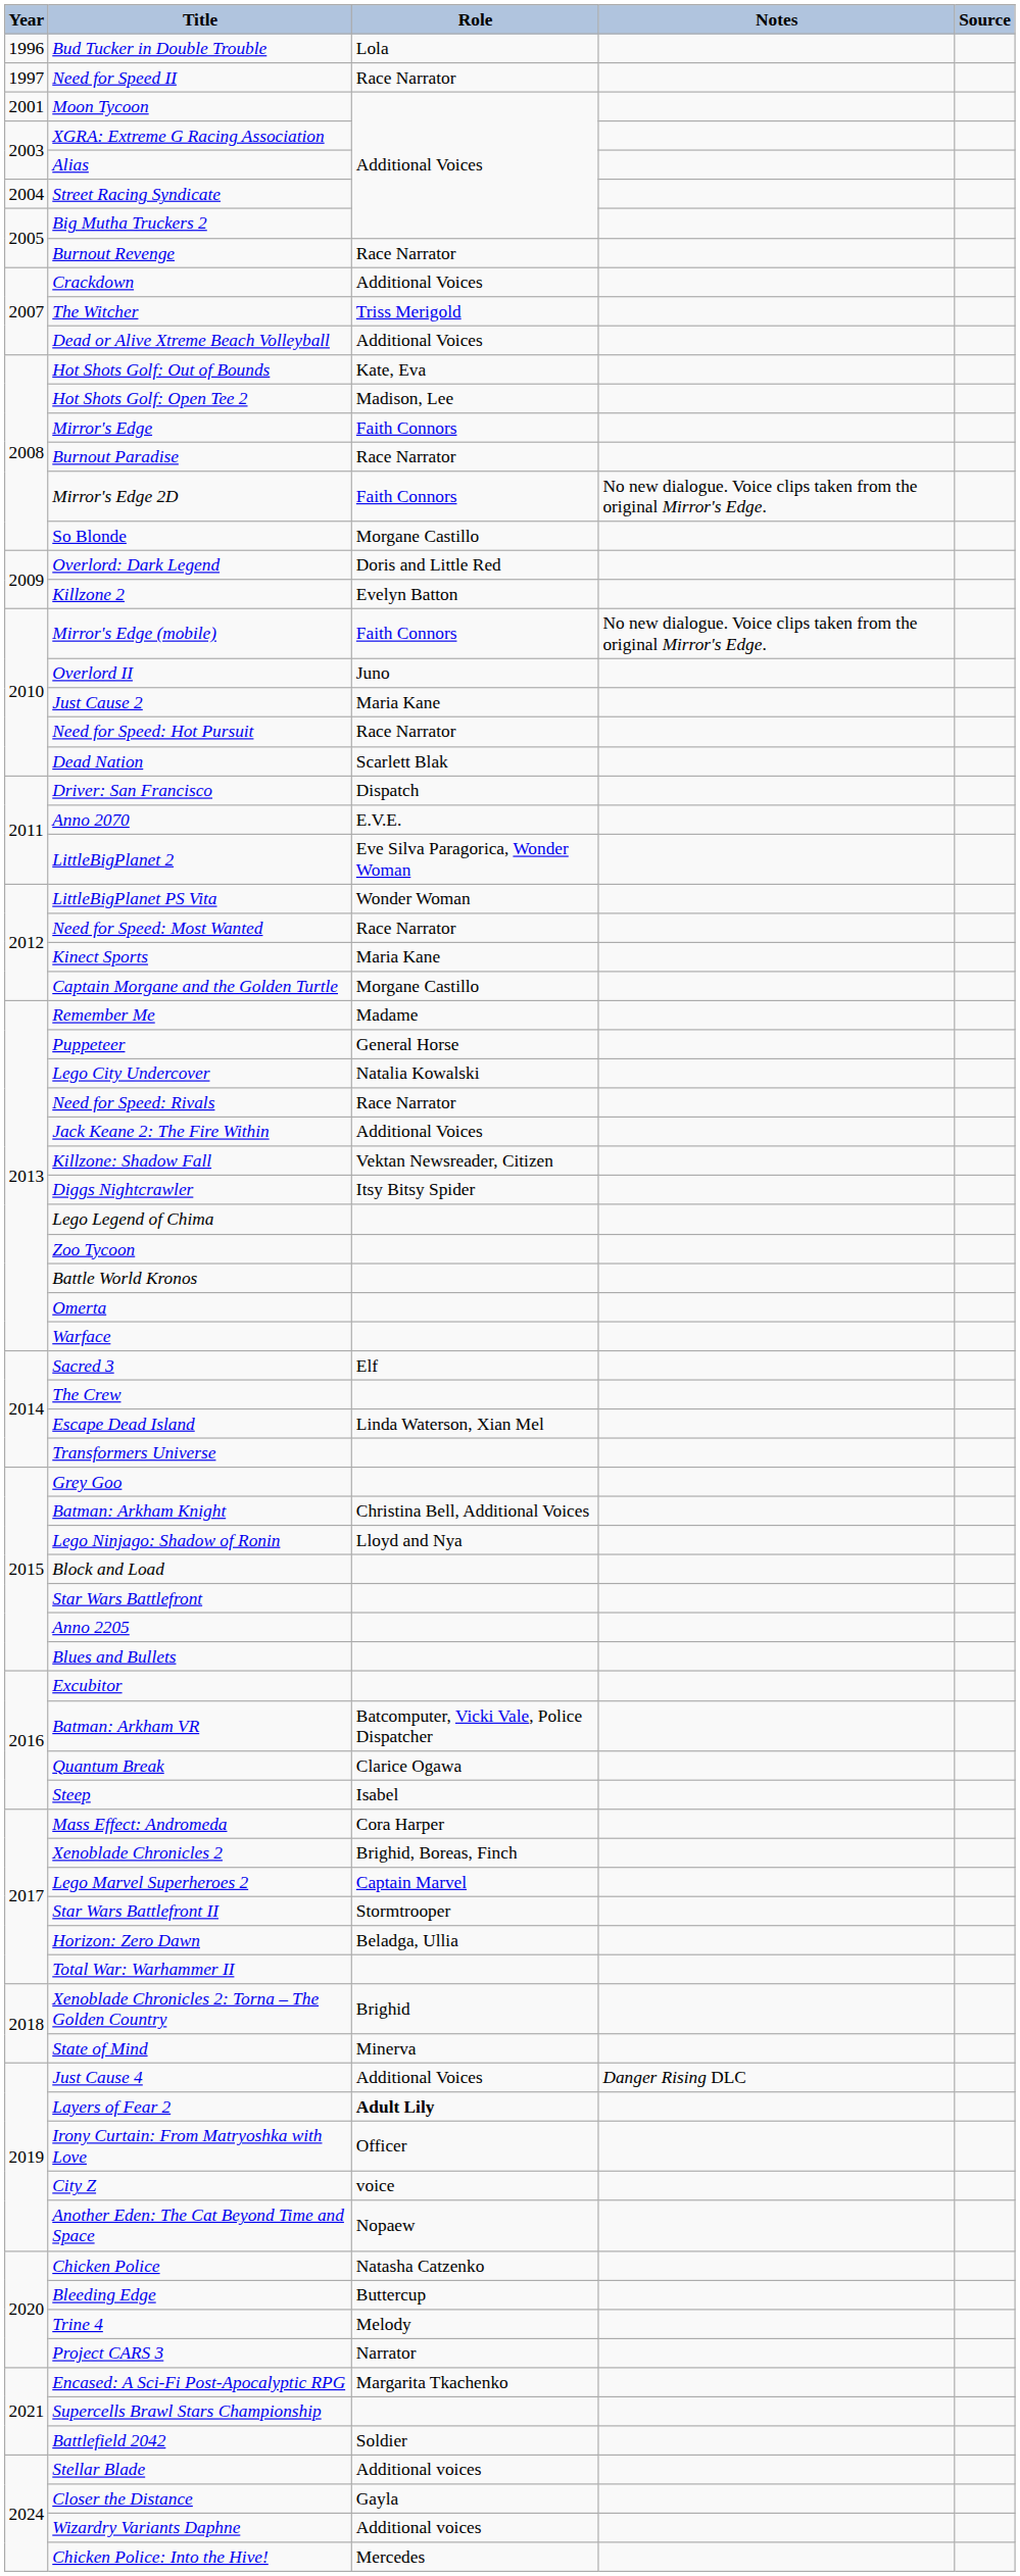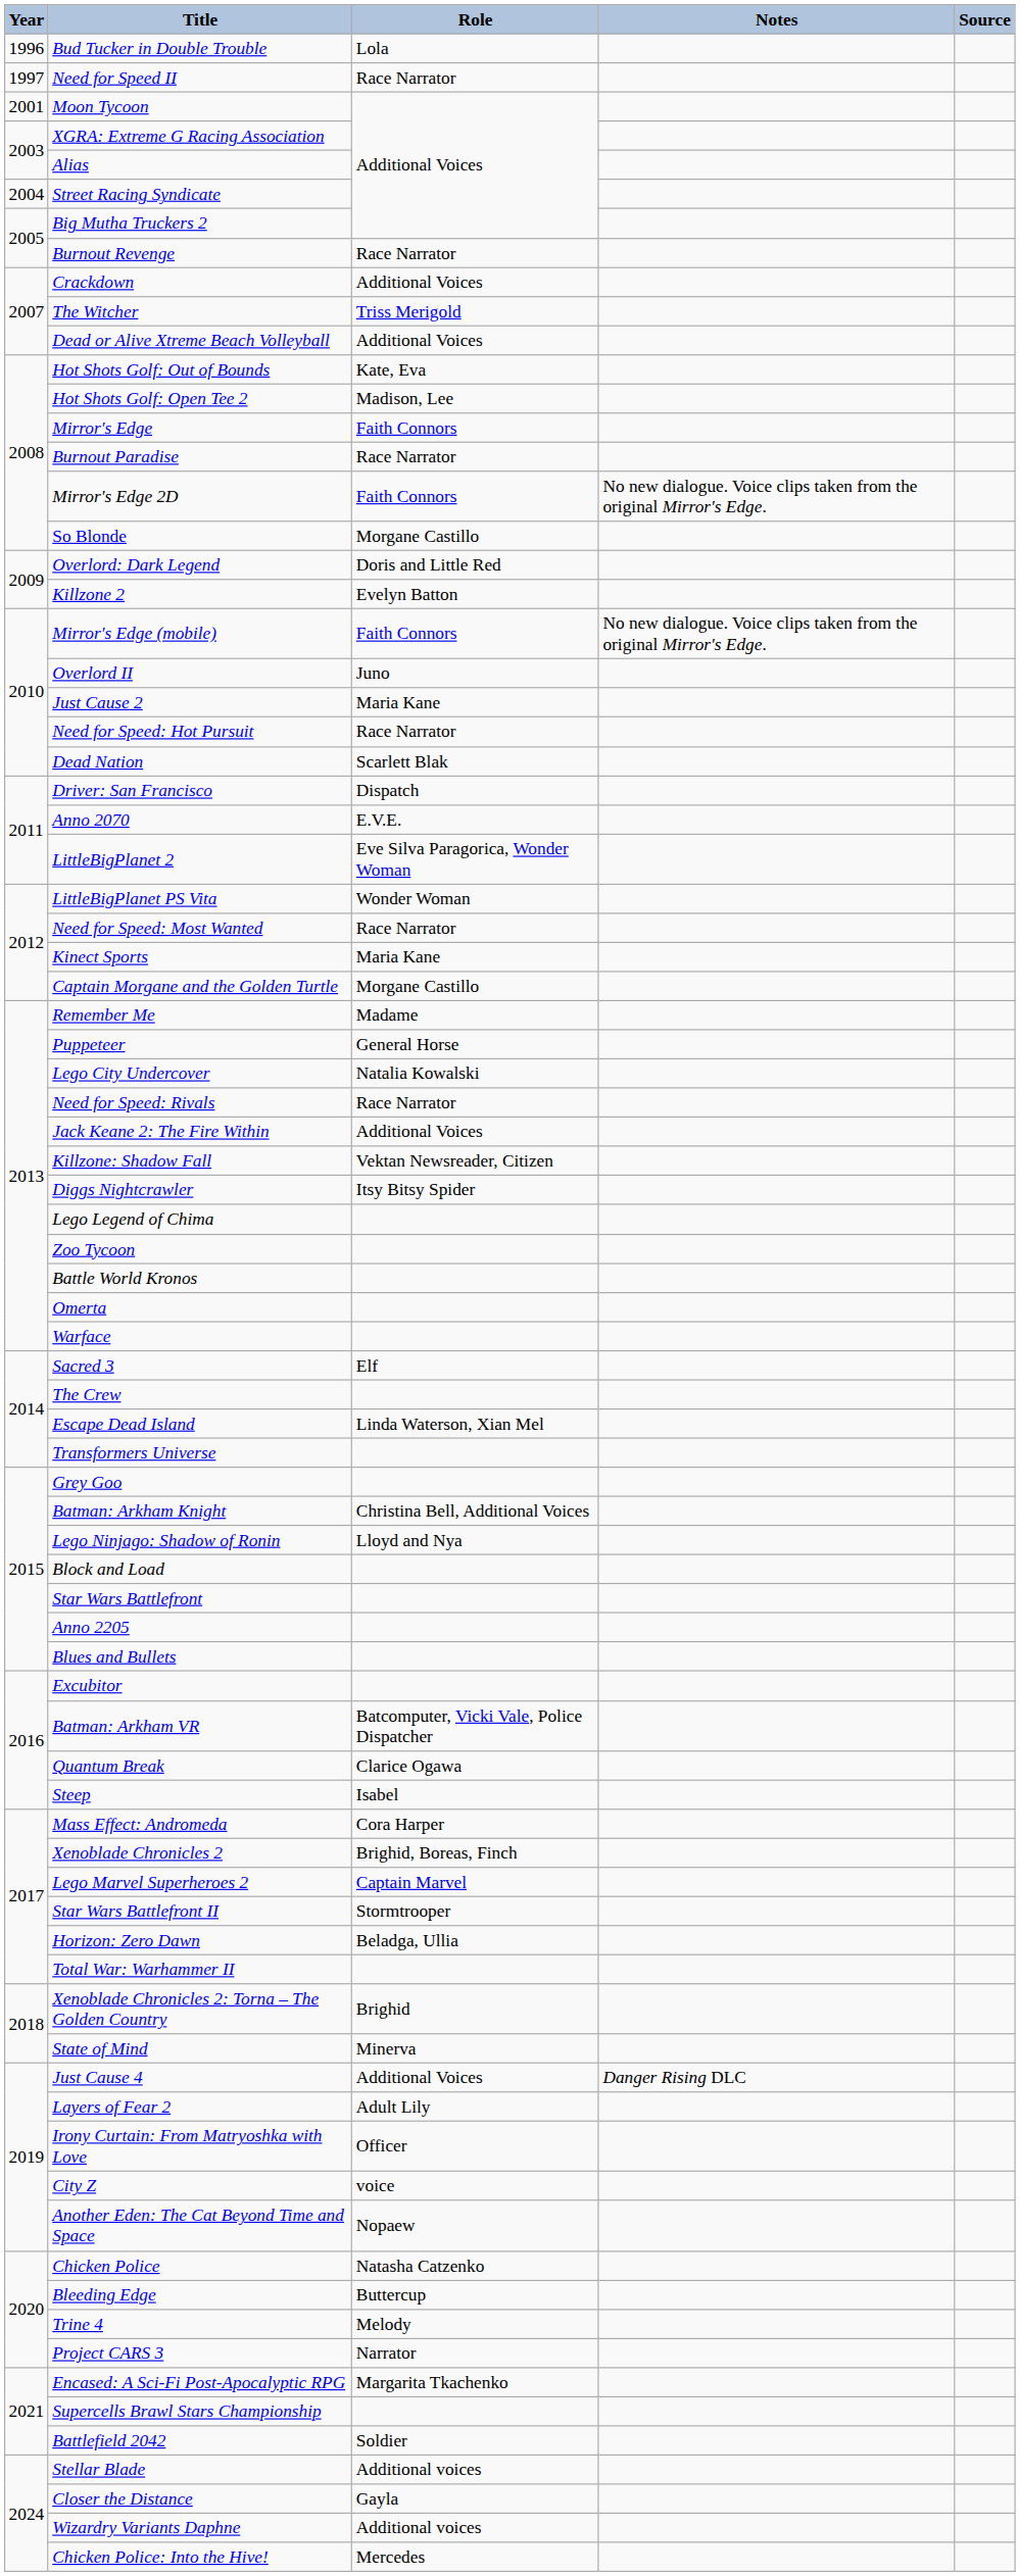Layers of Fear 2 | Role: bold -> normal
